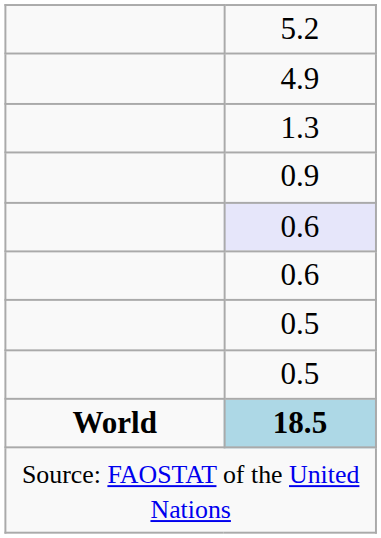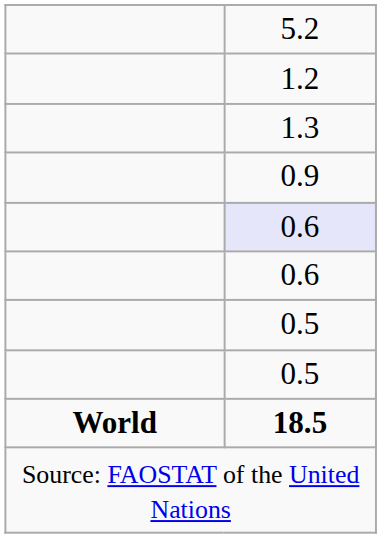row 2 | column 2: 4.9 -> 1.2
row 9 | column 2: lightblue background -> no background
